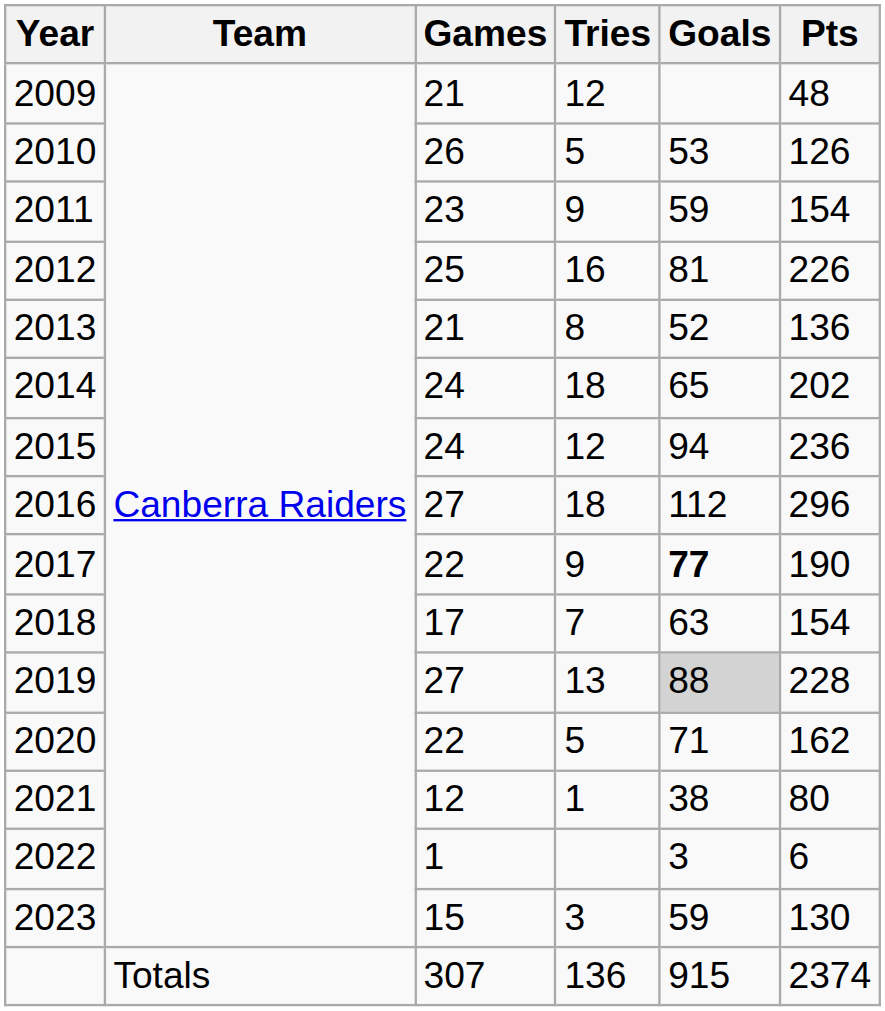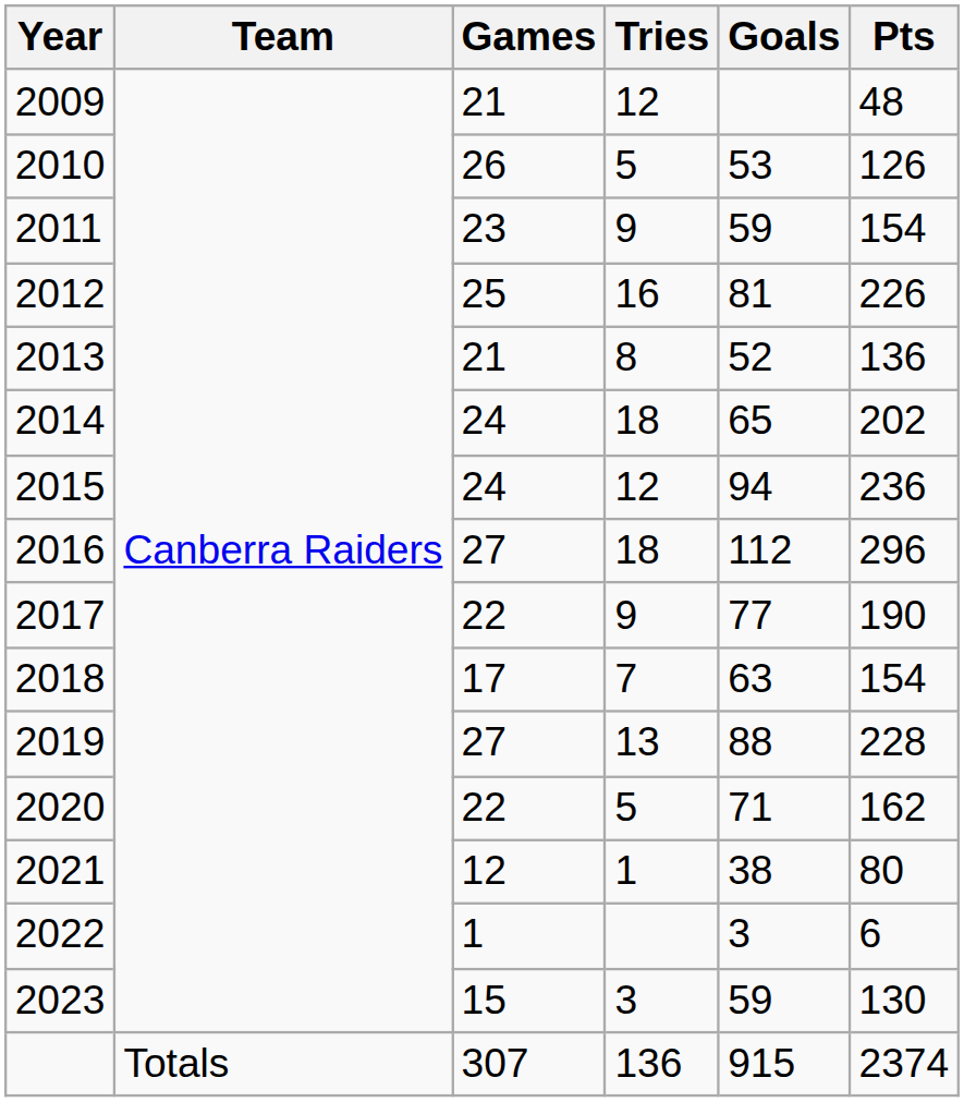2017 | Goals: bold -> normal
2019 | Goals: lightgrey background -> no background
